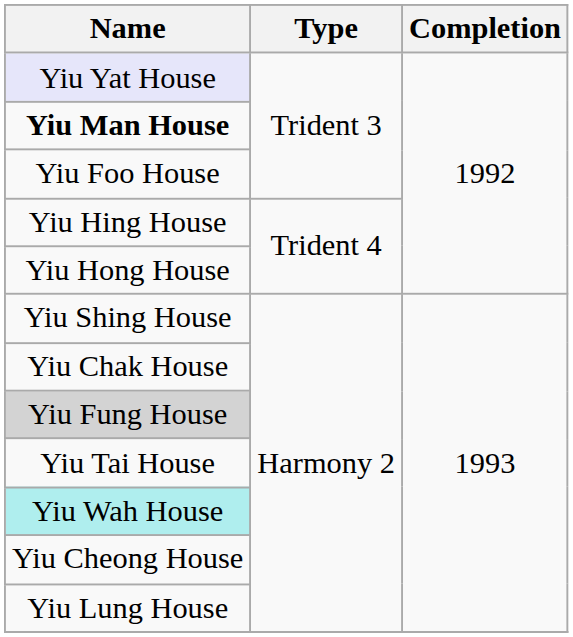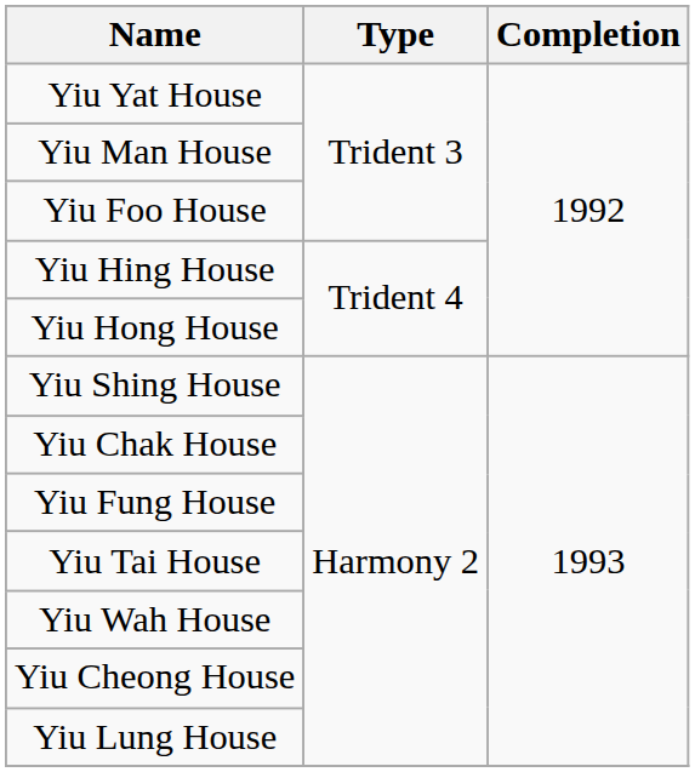Yiu Yat House | Name: lavender background -> no background
Yiu Man House | Name: bold -> normal
Yiu Fung House | Name: lightgrey background -> no background
Yiu Wah House | Name: paleturquoise background -> no background
